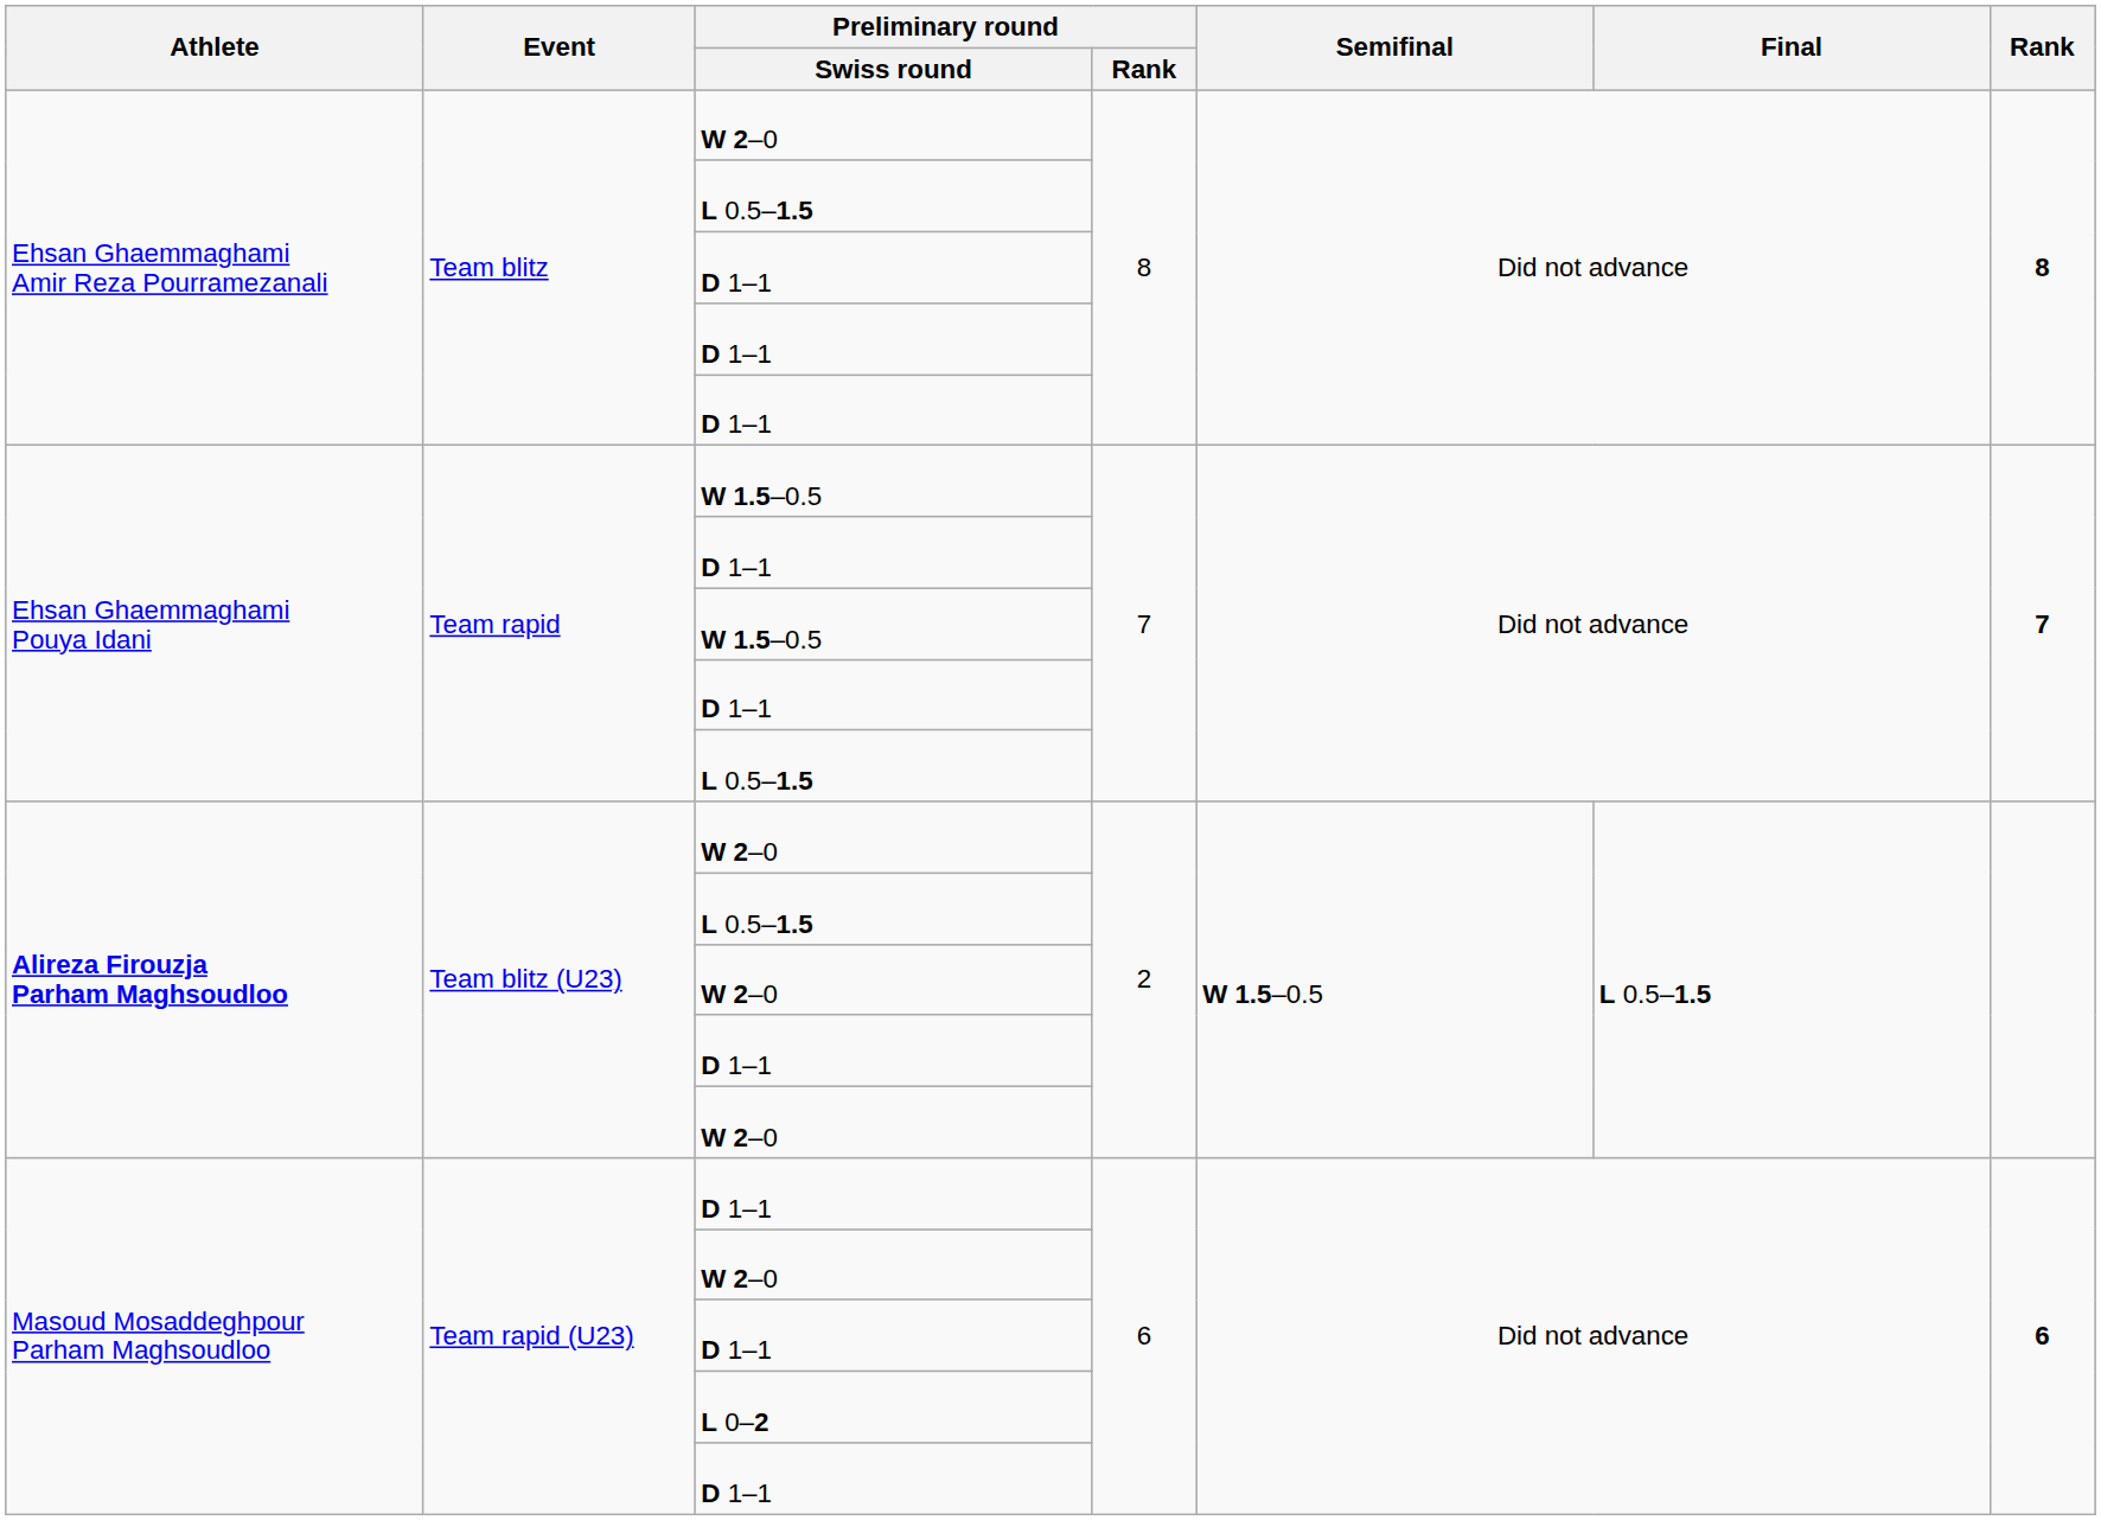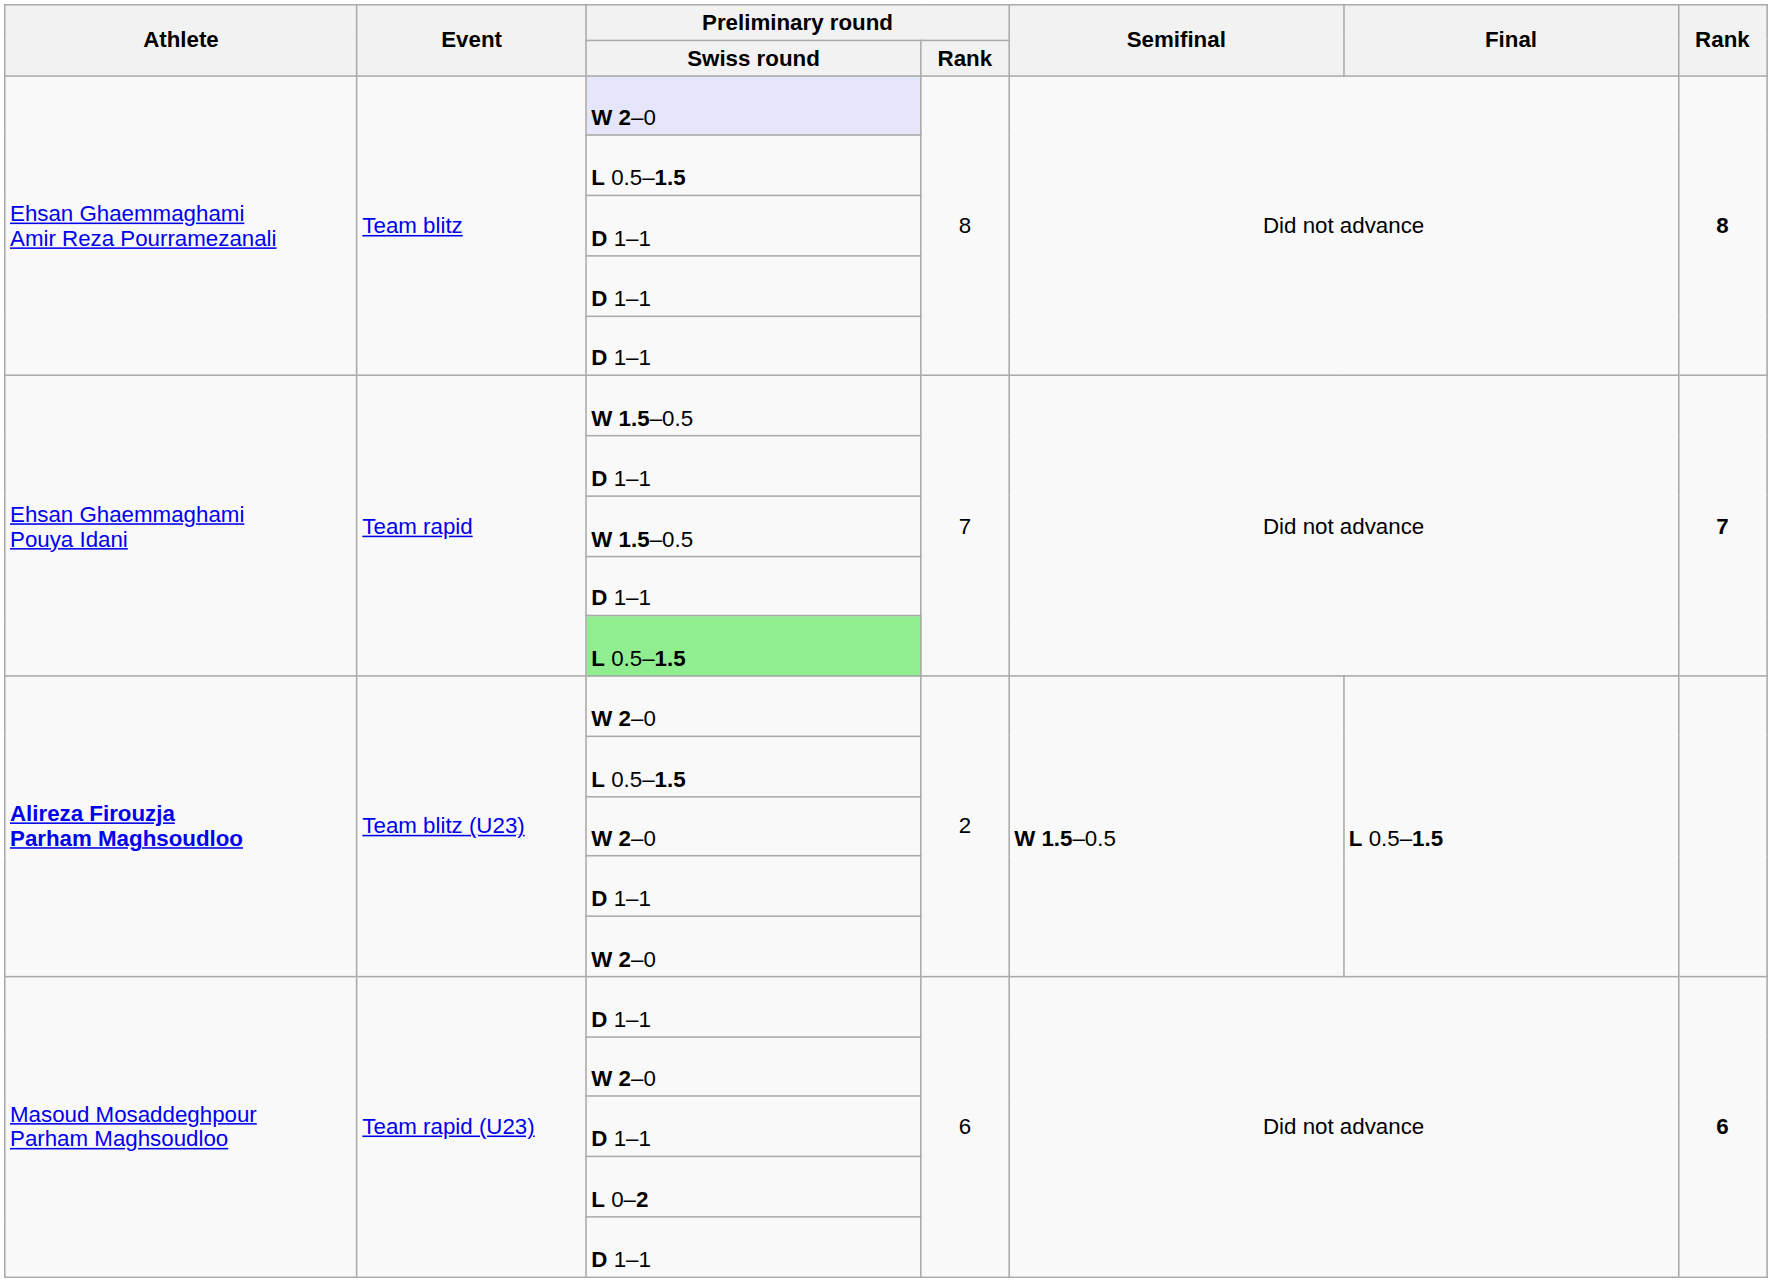Ehsan Ghaemmaghami Amir Reza Pourramezanali / W 2–0 | Preliminary round / Swiss round: no background -> lavender background
Ehsan Ghaemmaghami Pouya Idani / L 0.5–1.5 | Preliminary round / Swiss round: no background -> lightgreen background
